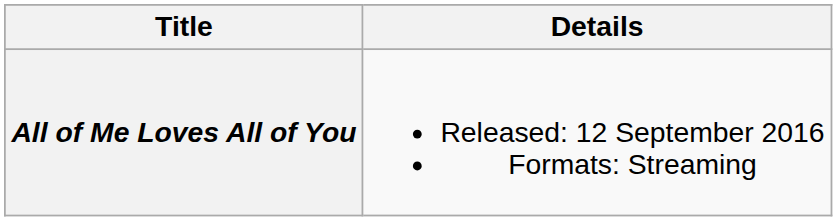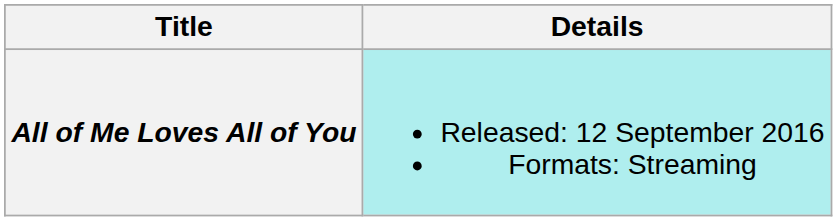row 2 | Details: no background -> paleturquoise background
